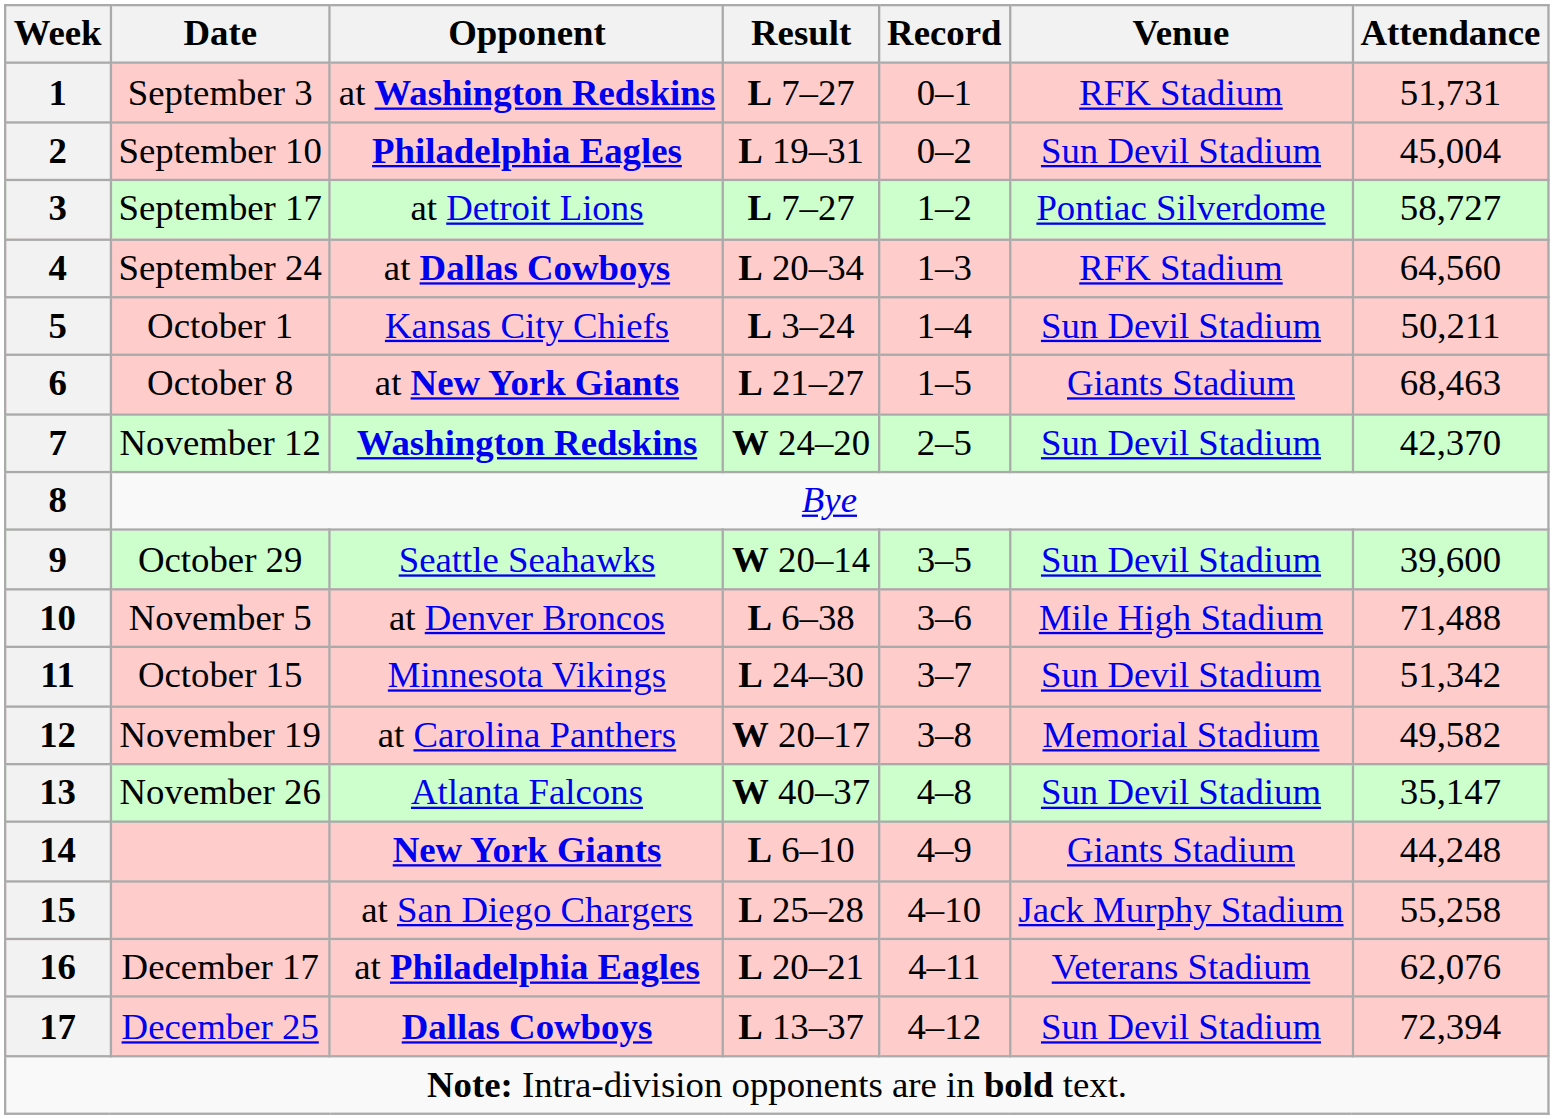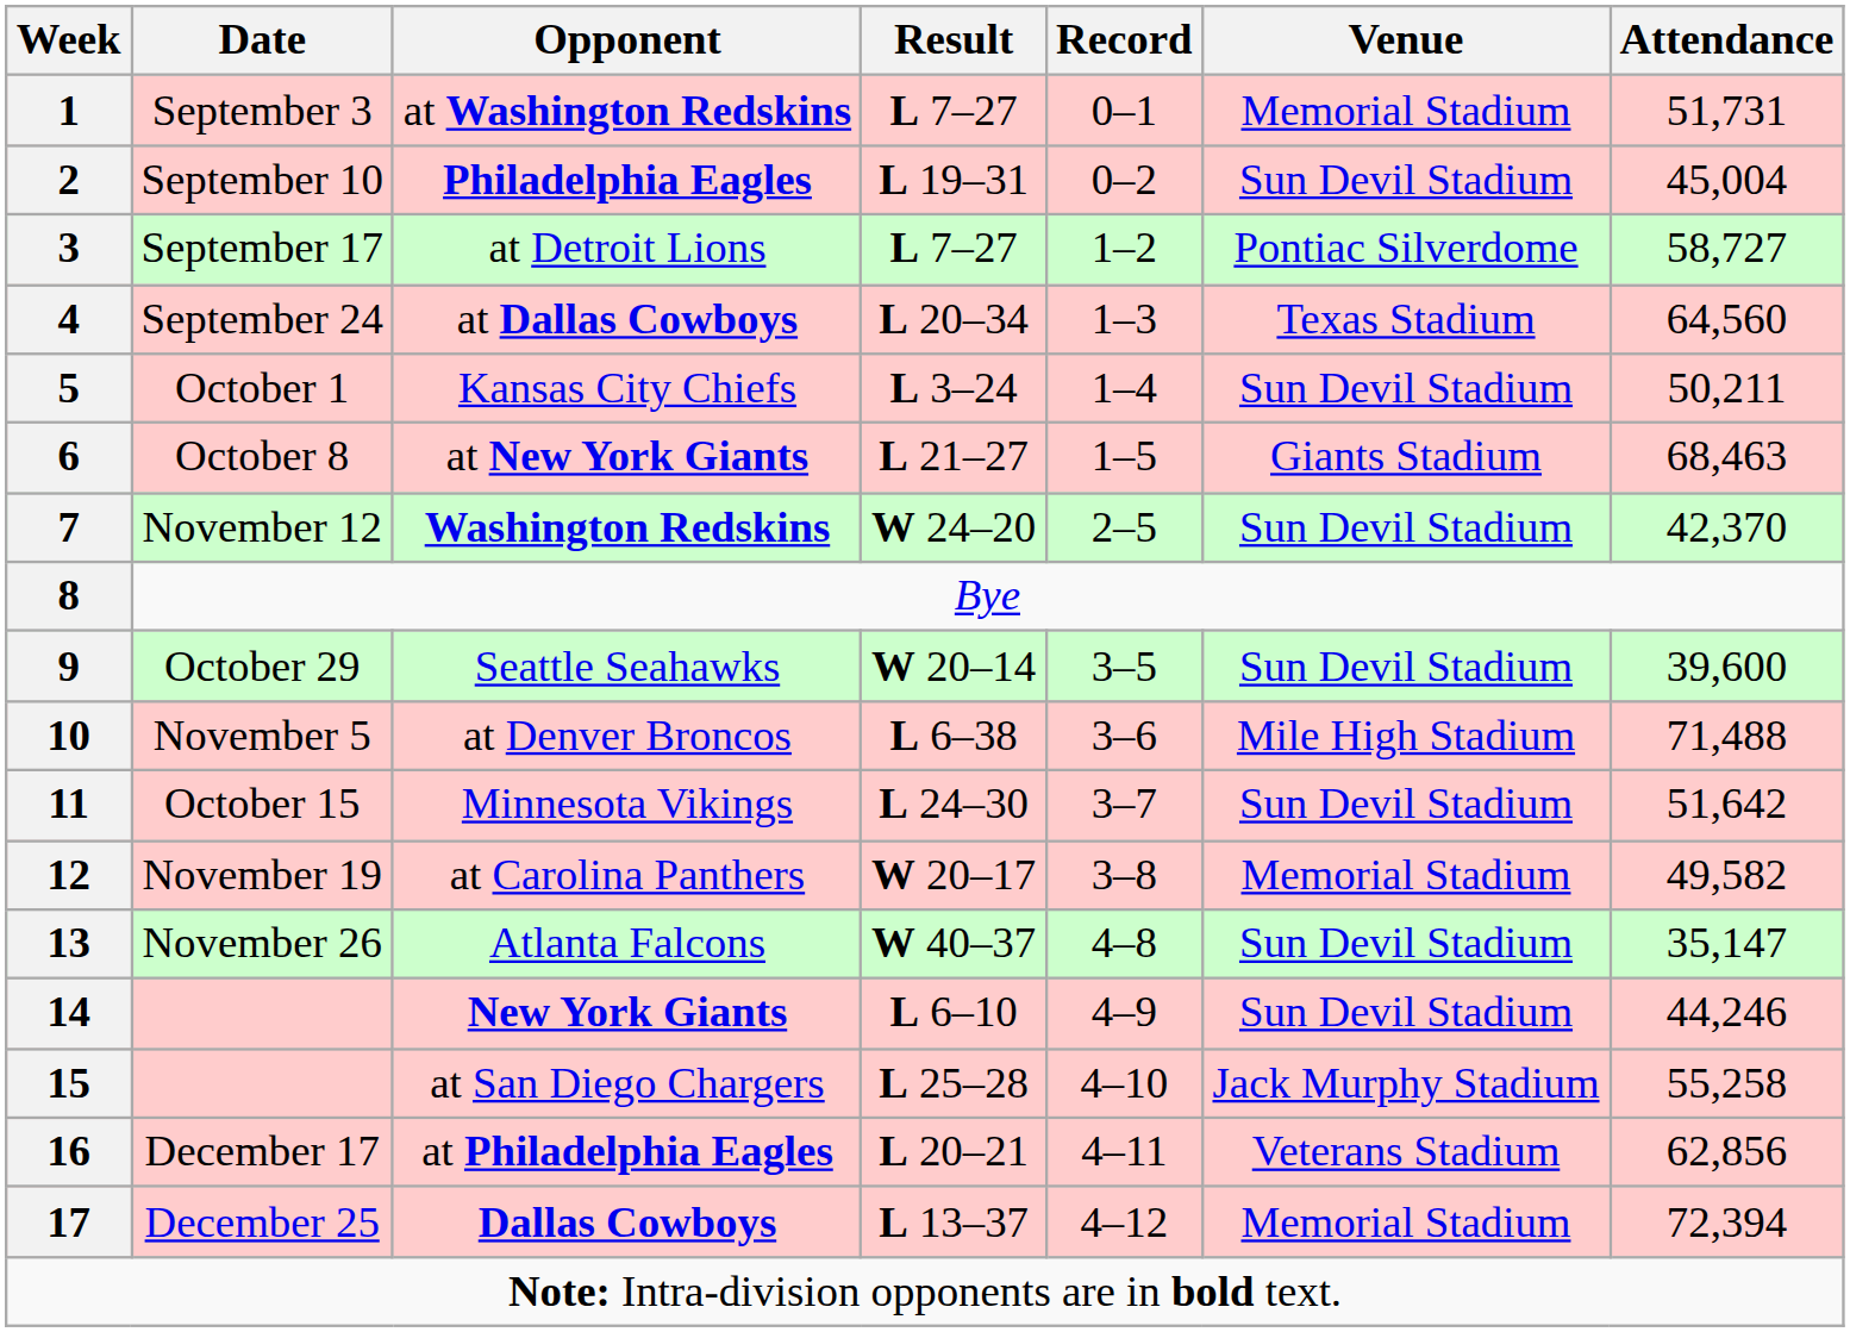1 | Venue: RFK Stadium -> Memorial Stadium
4 | Venue: RFK Stadium -> Texas Stadium
11 | Attendance: 51,342 -> 51,642
14 | Venue: Giants Stadium -> Sun Devil Stadium
14 | Attendance: 44,248 -> 44,246
16 | Attendance: 62,076 -> 62,856
17 | Venue: Sun Devil Stadium -> Memorial Stadium
